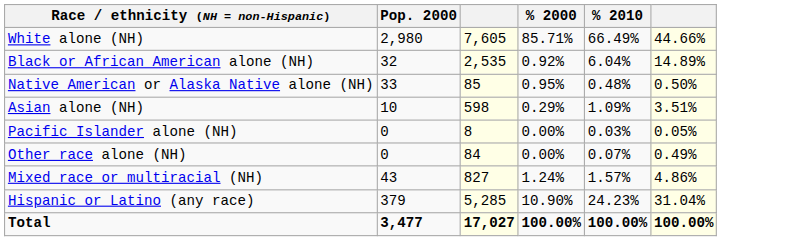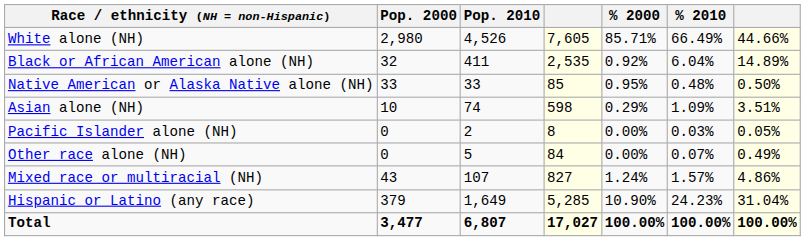+ column: Pop. 2010 | 4,526 | 411 | 33 | 74 | 2 | 5 | 107 | 1,649 | 6,807
